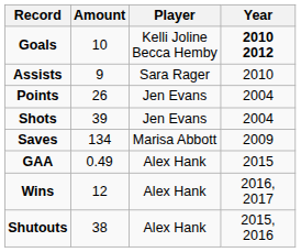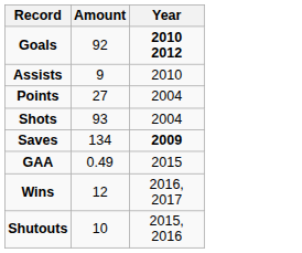- column: Player | Kelli Joline Becca Hemby | Sara Rager | Jen Evans | Jen Evans | Marisa Abbott | Alex Hank | Alex Hank | Alex Hank
Goals | Amount: 10 -> 92
Points | Amount: 26 -> 27
Shots | Amount: 39 -> 93
Saves | Year: normal -> bold
Shutouts | Amount: 38 -> 10
